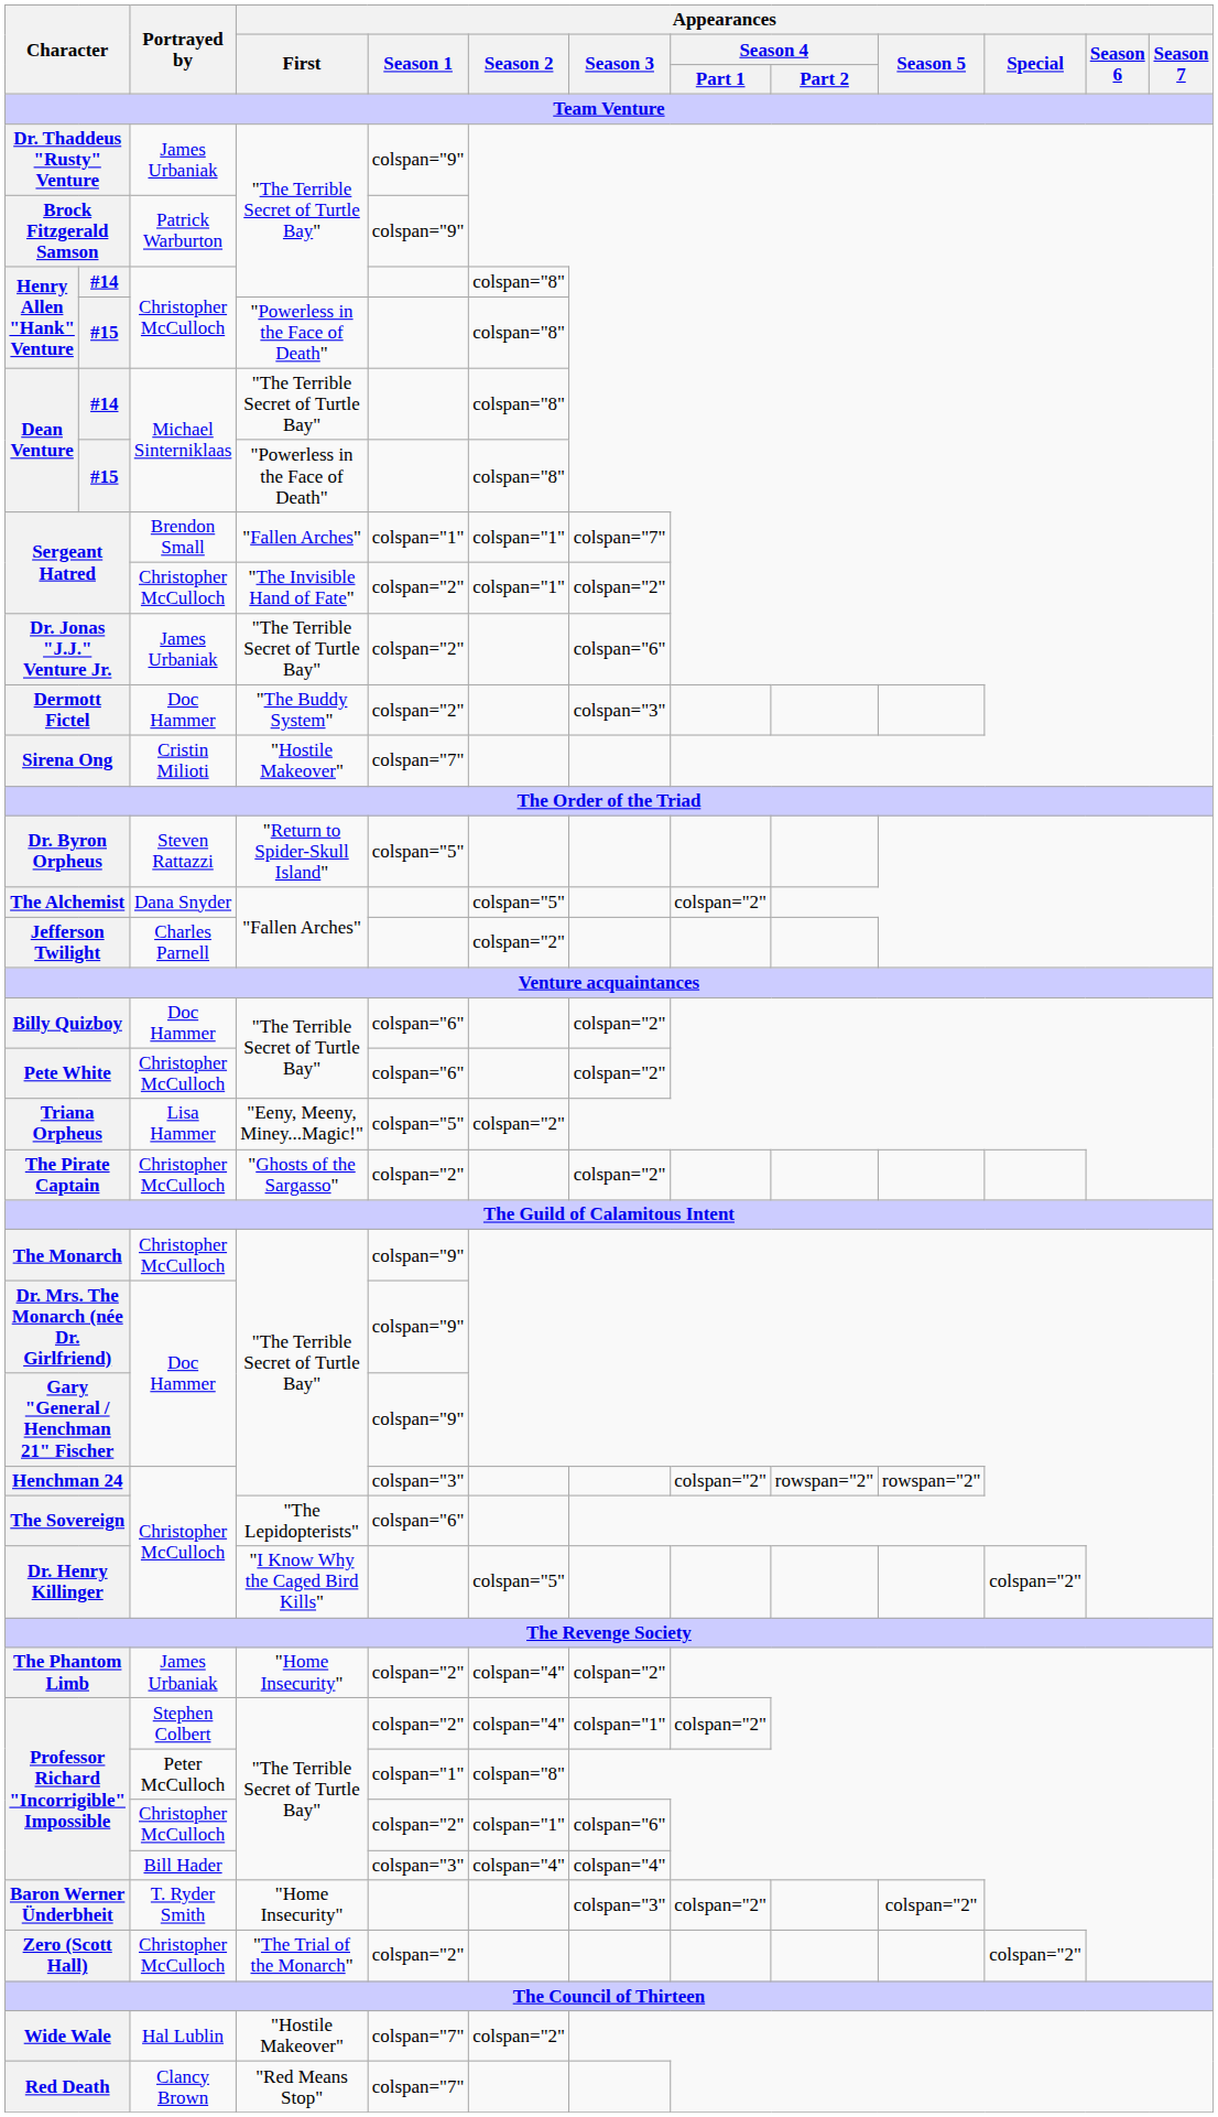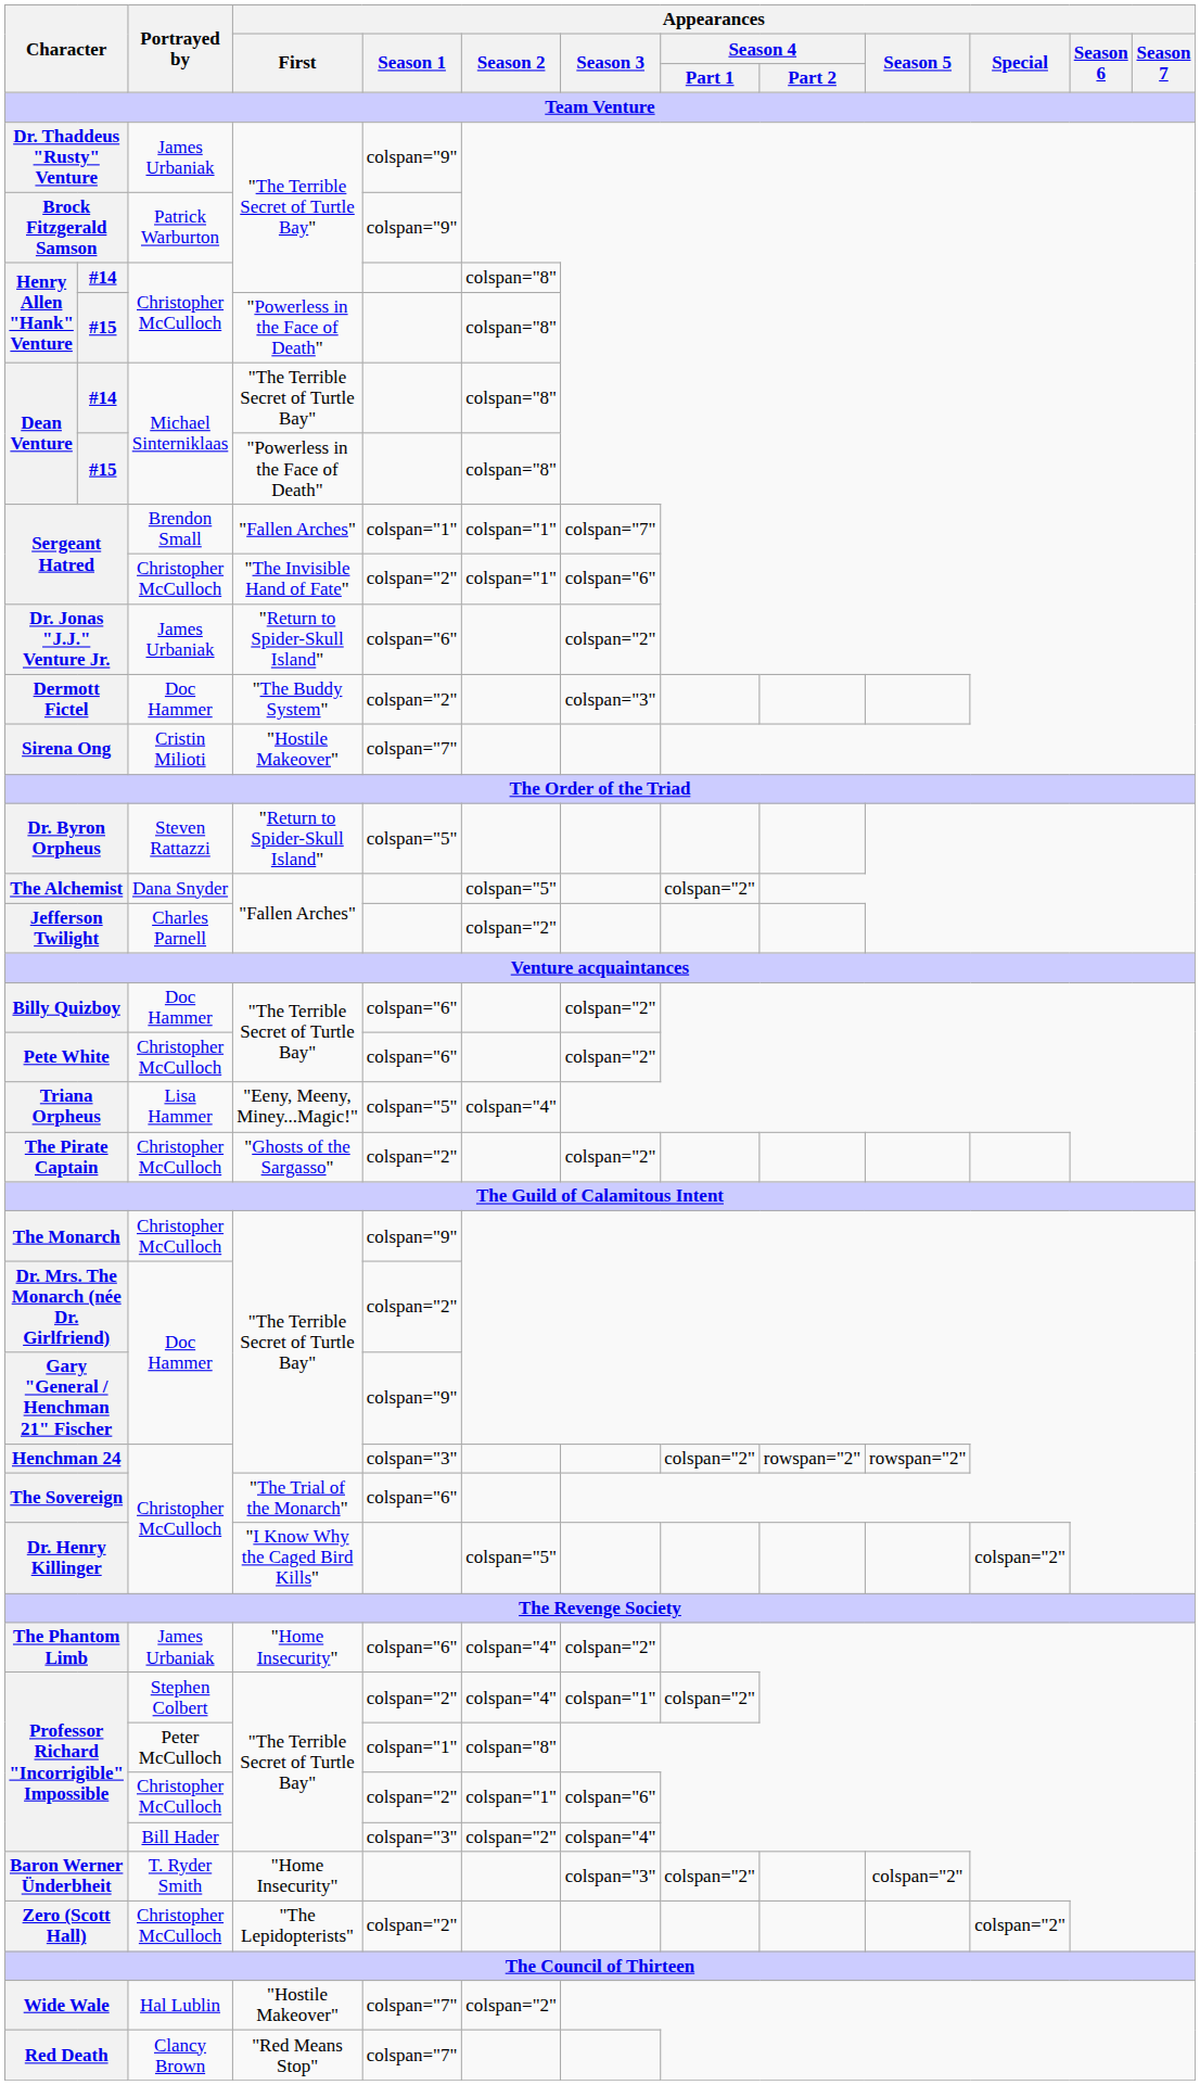Sergeant Hatred / Christopher McCulloch | Appearances / Season 3: colspan="2" -> colspan="6"
Dr. Jonas "J.J." Venture Jr. | Appearances / First: "The Terrible Secret of Turtle Bay" -> "Return to Spider-Skull Island"
Dr. Jonas "J.J." Venture Jr. | Appearances / Season 1: colspan="2" -> colspan="6"
Dr. Jonas "J.J." Venture Jr. | Appearances / Season 3: colspan="6" -> colspan="2"
Triana Orpheus | Appearances / Season 2: colspan="2" -> colspan="4"
Dr. Mrs. The Monarch (née Dr. Girlfriend) | Appearances / Season 1: colspan="9" -> colspan="2"
The Sovereign | Appearances / First: "The Lepidopterists" -> "The Trial of the Monarch"
The Phantom Limb | Appearances / Season 1: colspan="2" -> colspan="6"
Professor Richard "Incorrigible" Impossible / Bill Hader | Appearances / Season 2: colspan="4" -> colspan="2"
Zero (Scott Hall) | Appearances / First: "The Trial of the Monarch" -> "The Lepidopterists"
